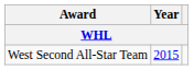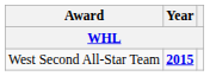row 3 | Year: normal -> bold
